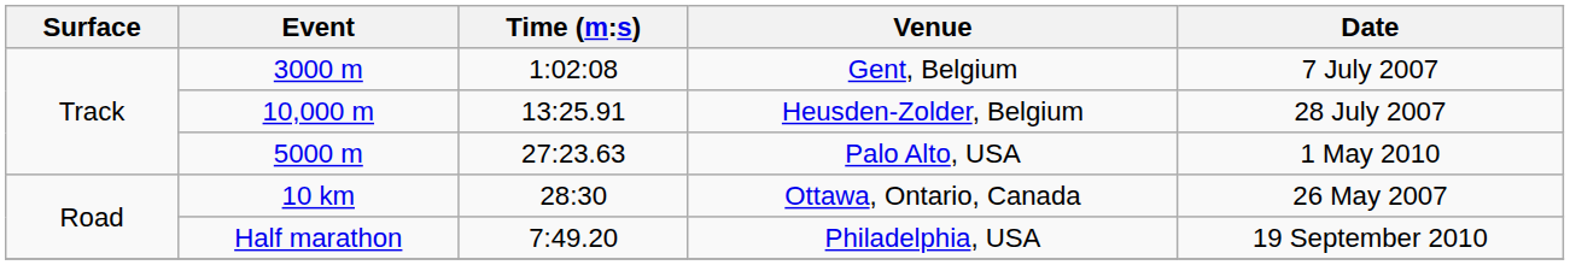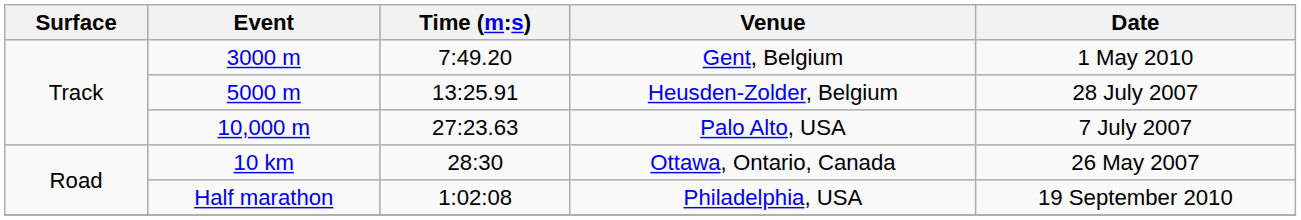Gent, Belgium | Time (m:s): 1:02:08 -> 7:49.20
Gent, Belgium | Date: 7 July 2007 -> 1 May 2010
Heusden-Zolder, Belgium | Event: 10,000 m -> 5000 m
Palo Alto, USA | Event: 5000 m -> 10,000 m
Palo Alto, USA | Date: 1 May 2010 -> 7 July 2007
Philadelphia, USA | Time (m:s): 7:49.20 -> 1:02:08
